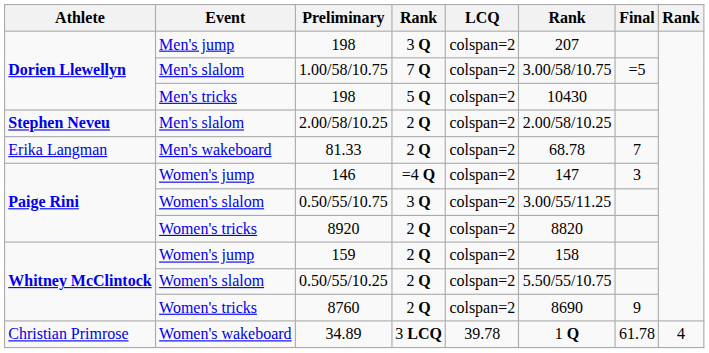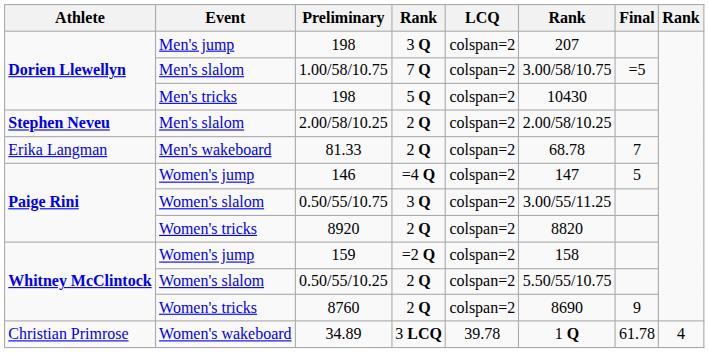146 | Final: 3 -> 5
159 | column 4: 2 Q -> =2 Q
